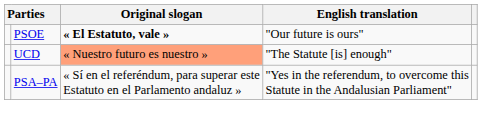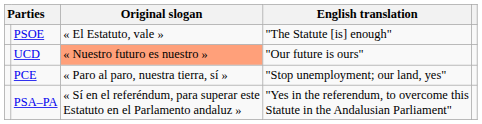PSOE | Original slogan: bold -> normal
PSOE | English translation: "Our future is ours" -> "The Statute [is] enough"
UCD | English translation: "The Statute [is] enough" -> "Our future is ours"
+ row: PCE | « Paro al paro, nuestra tierra, sí » | "Stop unemployment; our land, yes"
